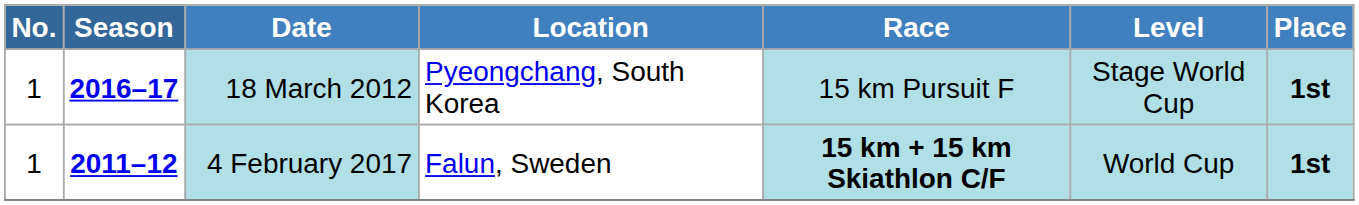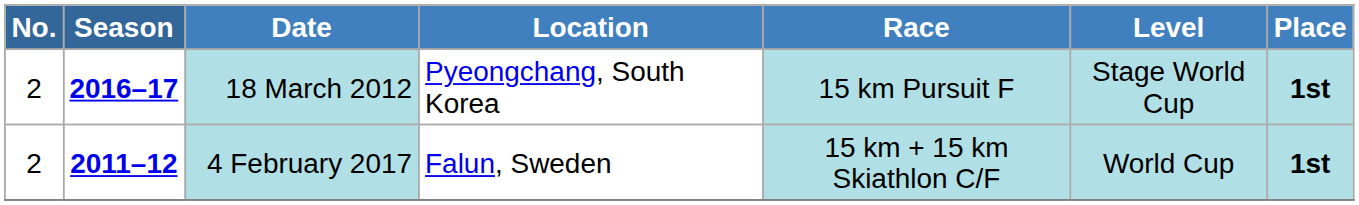18 March 2012 | No.: 1 -> 2
4 February 2017 | No.: 1 -> 2
4 February 2017 | Race: bold -> normal
